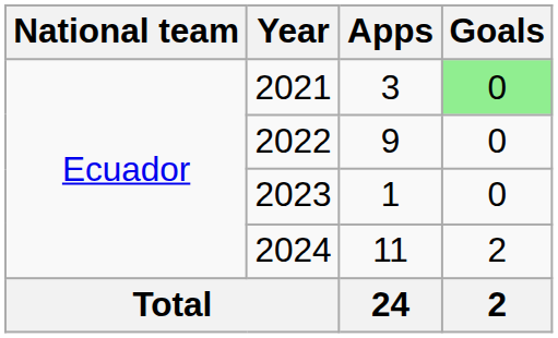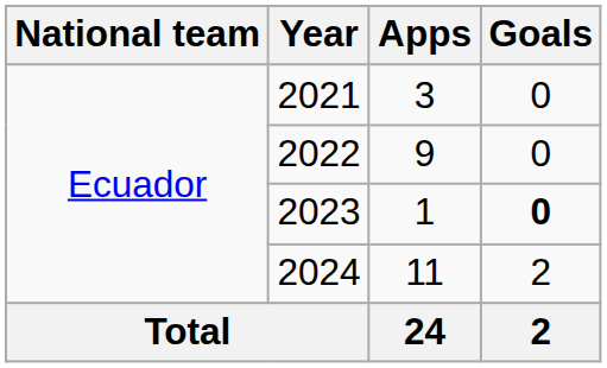2021 | Goals: lightgreen background -> no background
2023 | Goals: normal -> bold
